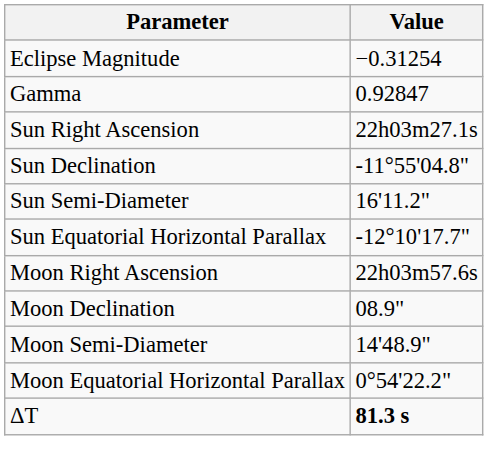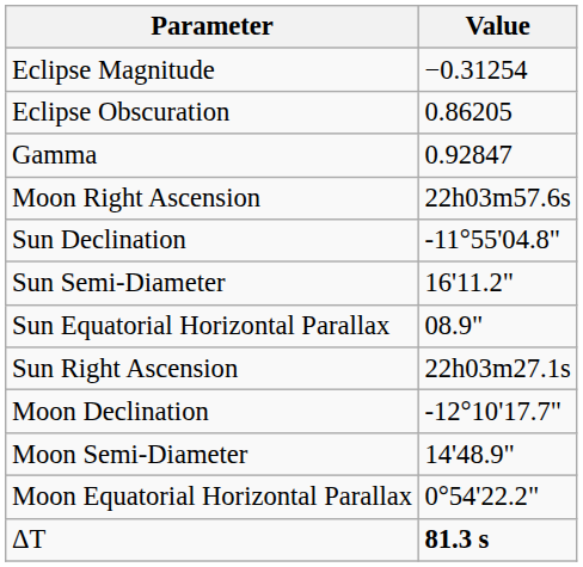+ row: Eclipse Obscuration | 0.86205
rows swapped: Sun Right Ascension <-> Moon Right Ascension
Sun Equatorial Horizontal Parallax | Value: -12°10'17.7" -> 08.9"
Moon Declination | Value: 08.9" -> -12°10'17.7"
